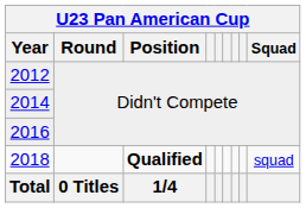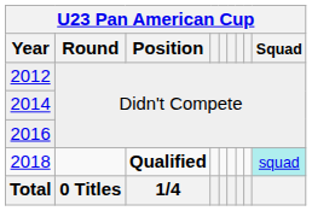2018 | U23 Pan American Cup / Squad: no background -> paleturquoise background
